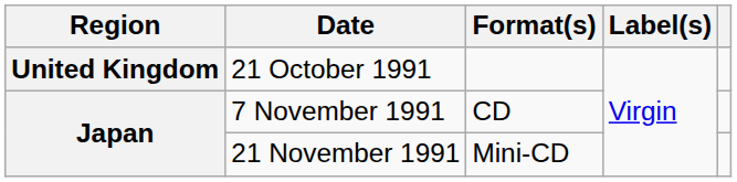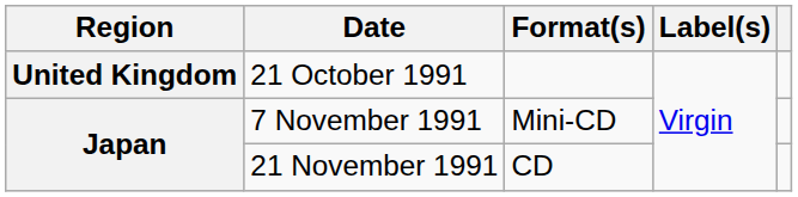7 November 1991 | Format(s): CD -> Mini-CD
21 November 1991 | Format(s): Mini-CD -> CD
